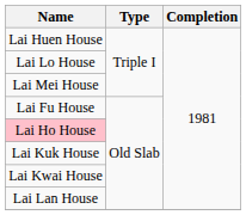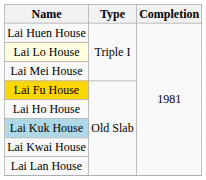Lai Lo House | Name: no background -> lightyellow background
Lai Fu House | Name: no background -> gold background
Lai Ho House | Name: pink background -> no background
Lai Kuk House | Name: no background -> lightblue background
